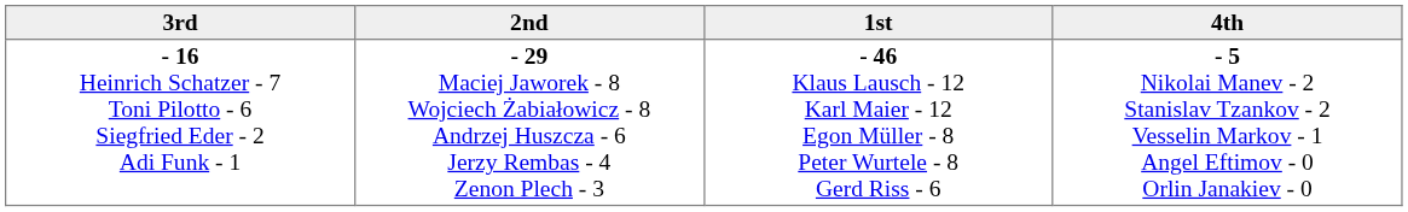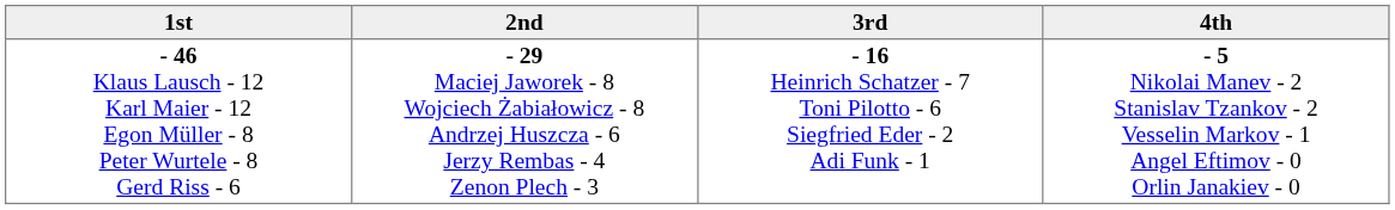columns swapped: 1st <-> 3rd
